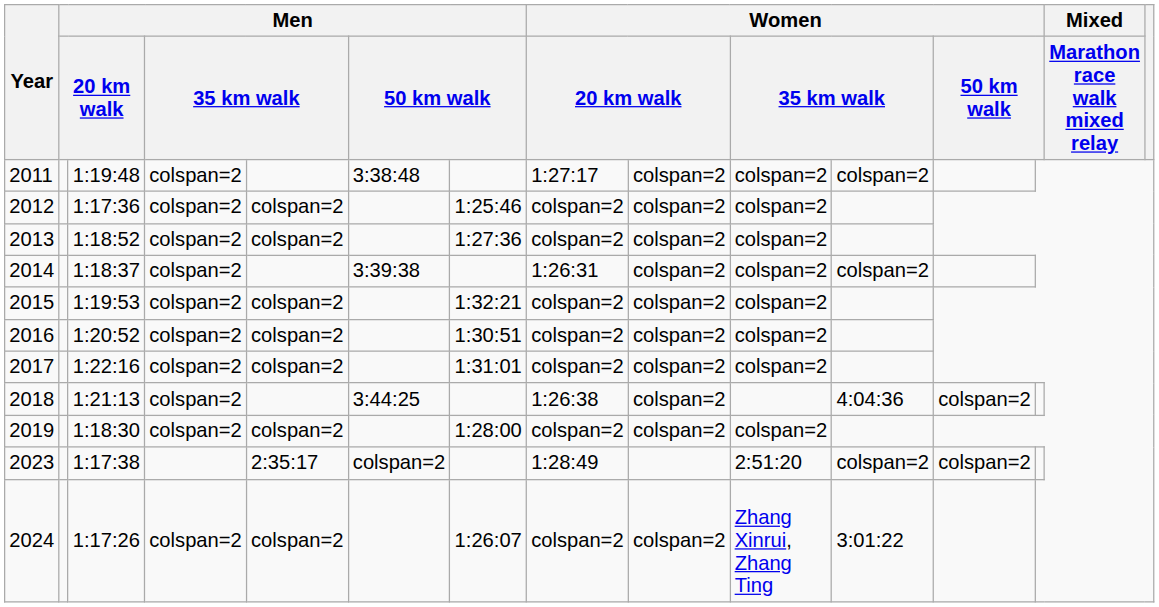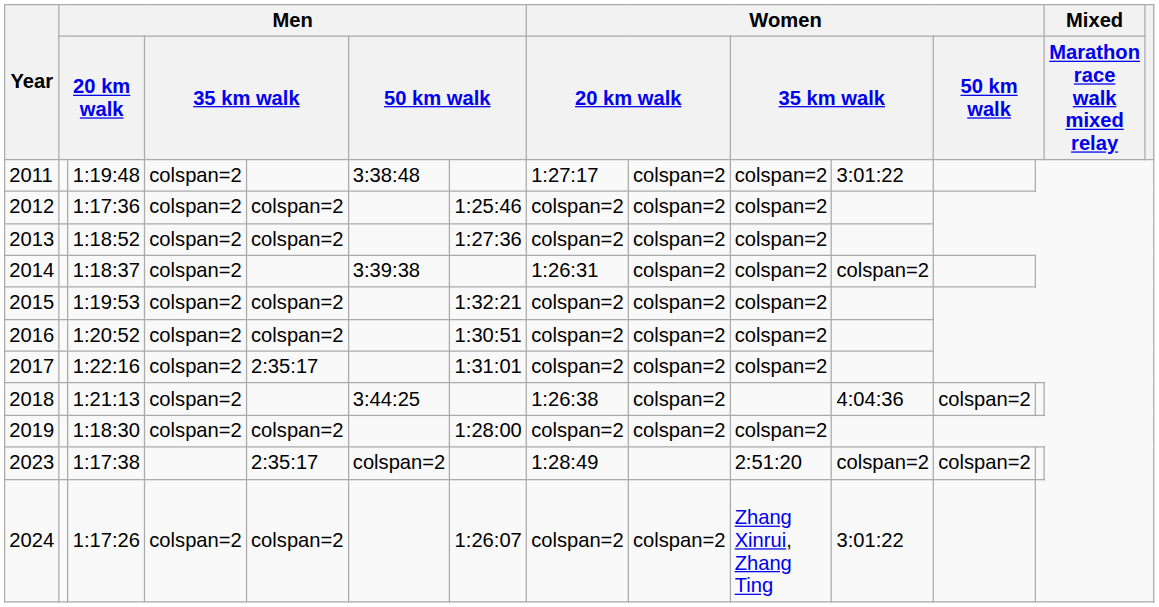2011 | column 11: colspan=2 -> 3:01:22
2017 | column 5: colspan=2 -> 2:35:17
